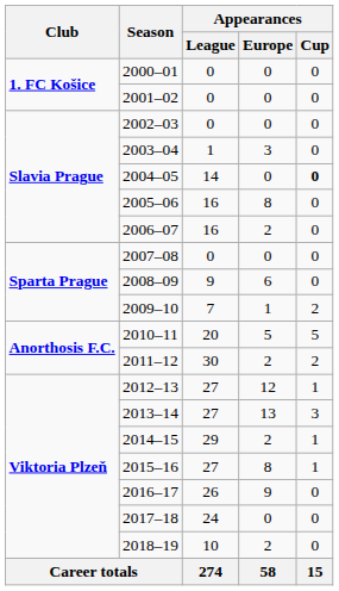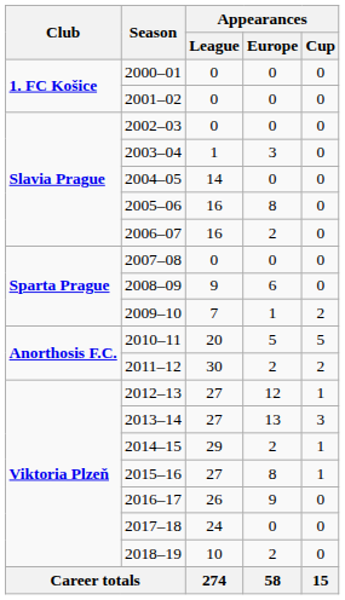2004–05 | Appearances / Cup: bold -> normal
